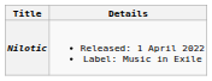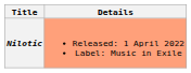Nilotic | Details: no background -> lightsalmon background
